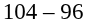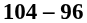row 1 | column 1: normal -> bold
